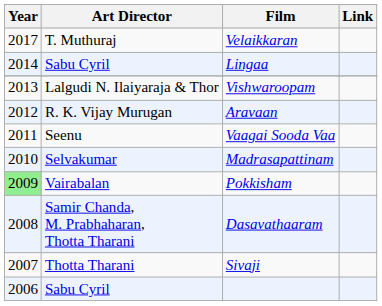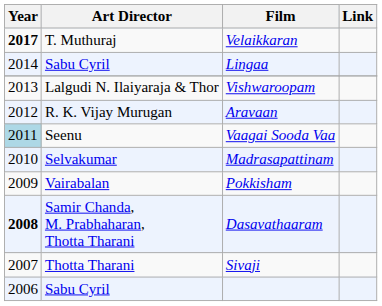Velaikkaran | Year: normal -> bold
Vaagai Sooda Vaa | Year: no background -> lightblue background
Pokkisham | Year: lightgreen background -> no background
Dasavathaaram | Year: normal -> bold
